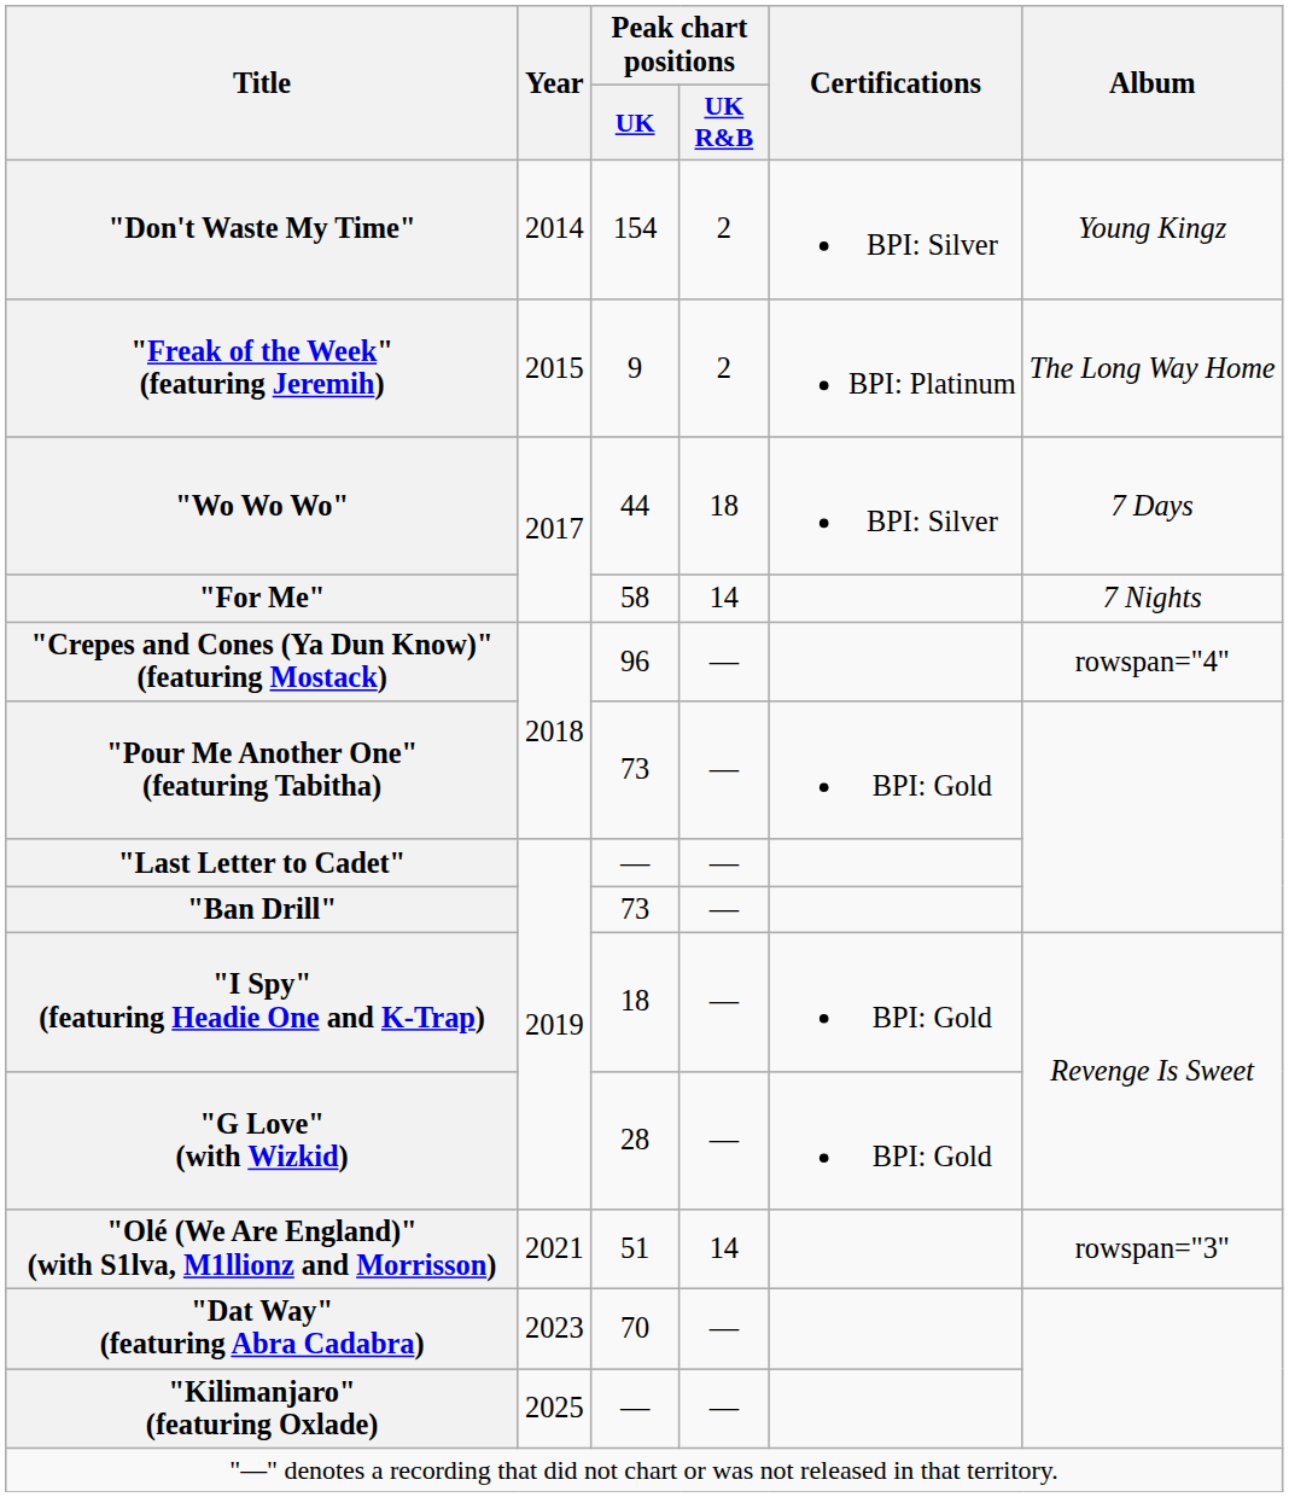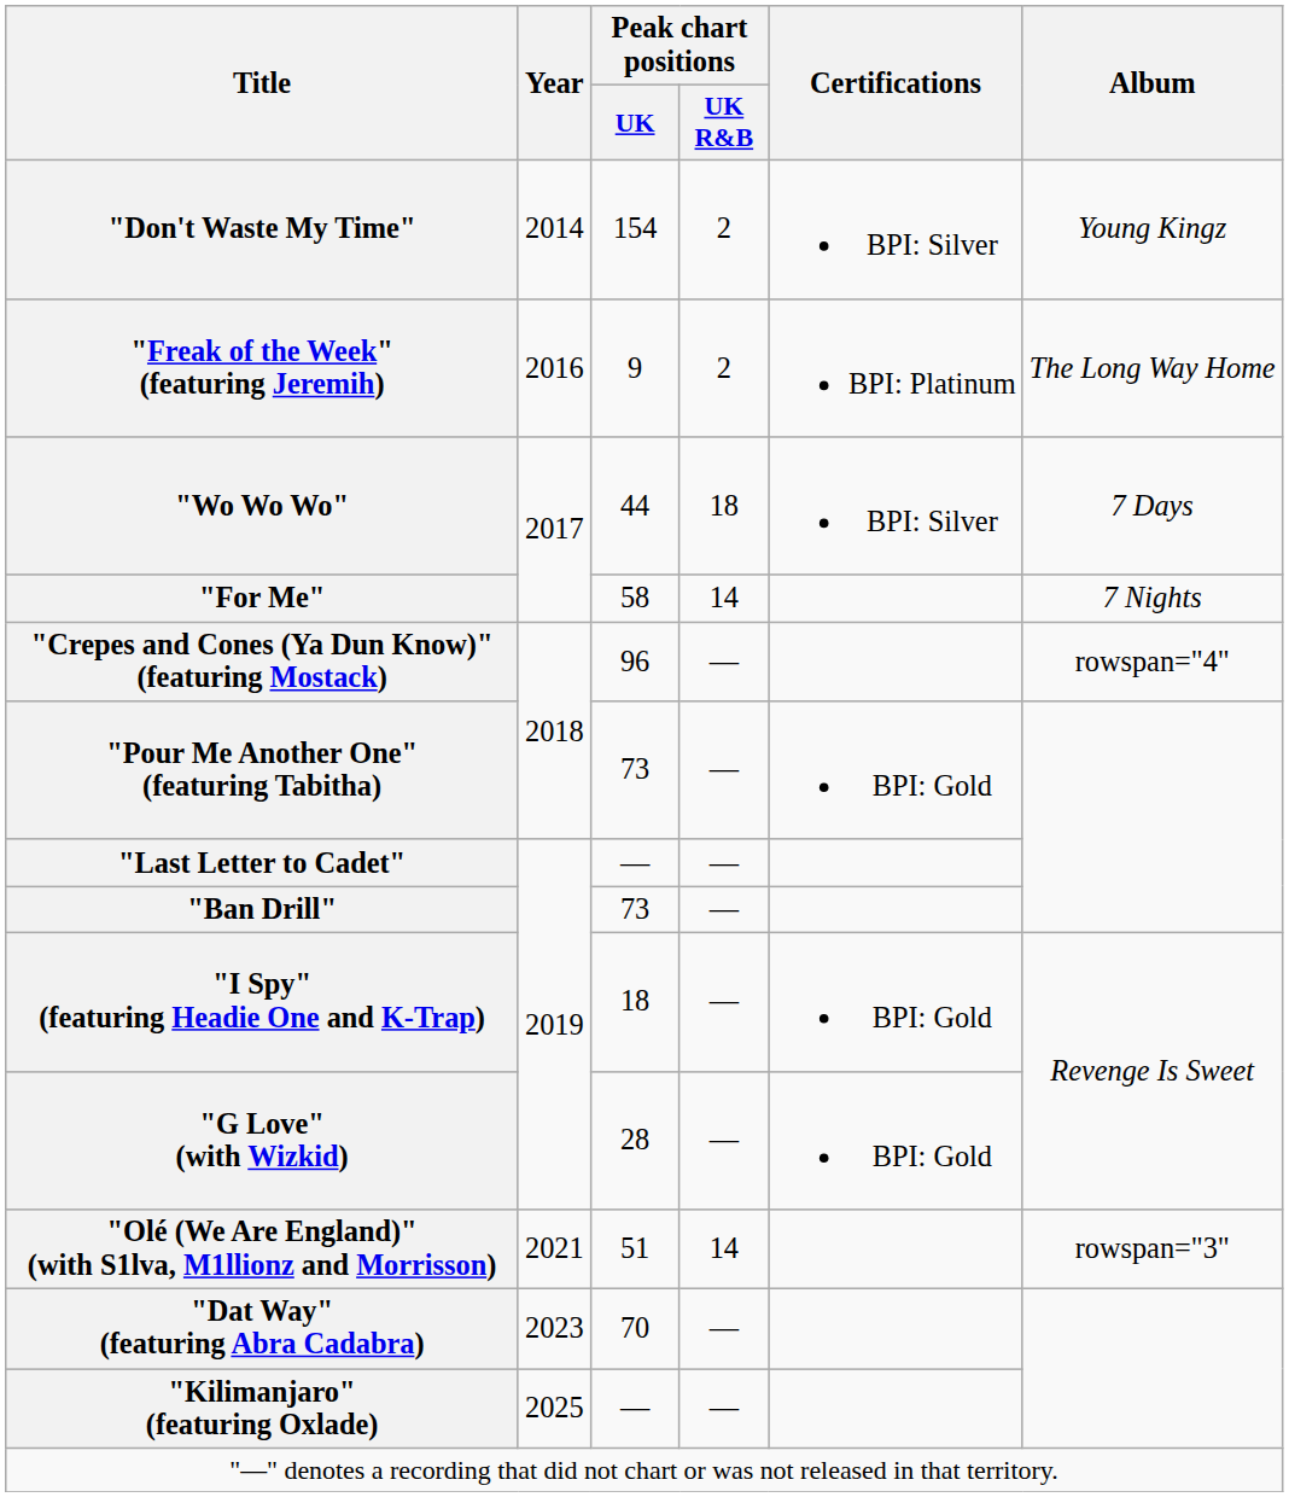"Freak of the Week" (featuring Jeremih) | Year: 2015 -> 2016
